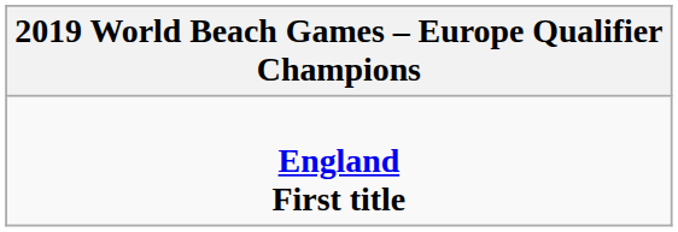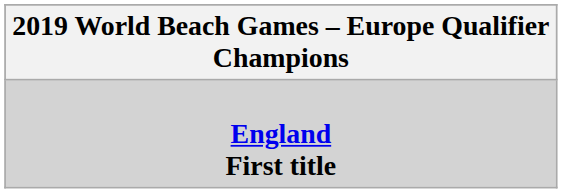row 2 | column 1: no background -> lightgrey background
